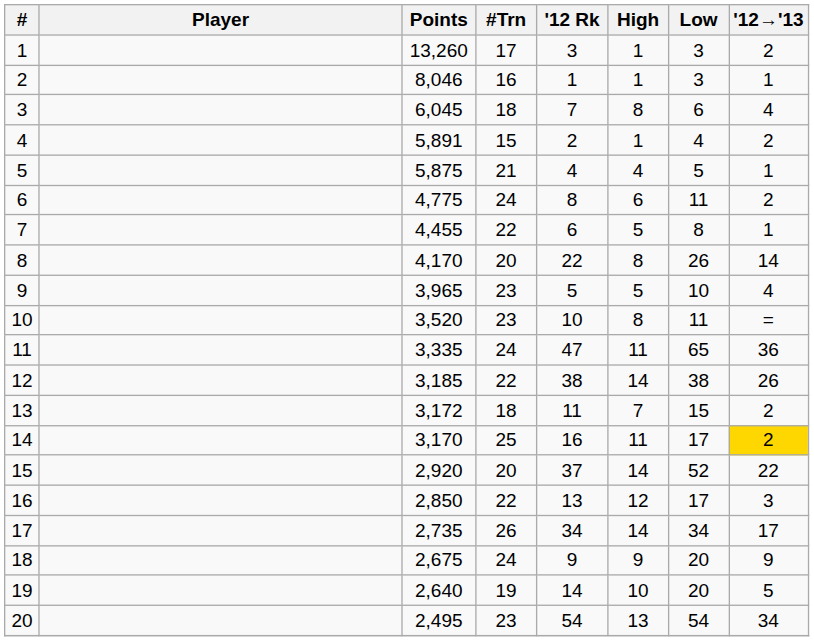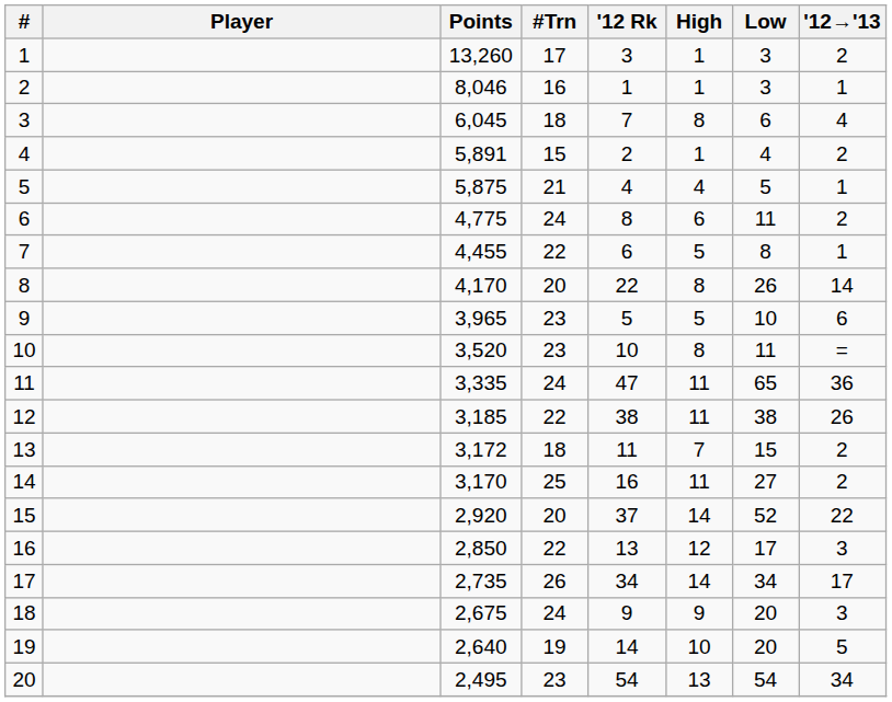row 10 | '12→'13: 4 -> 6
row 13 | High: 14 -> 11
row 15 | Low: 17 -> 27
row 15 | '12→'13: gold background -> no background
row 19 | '12→'13: 9 -> 3
